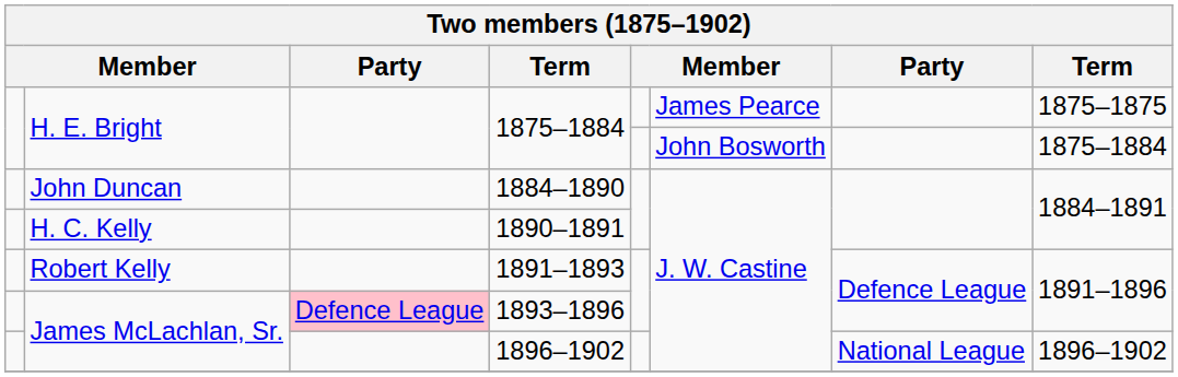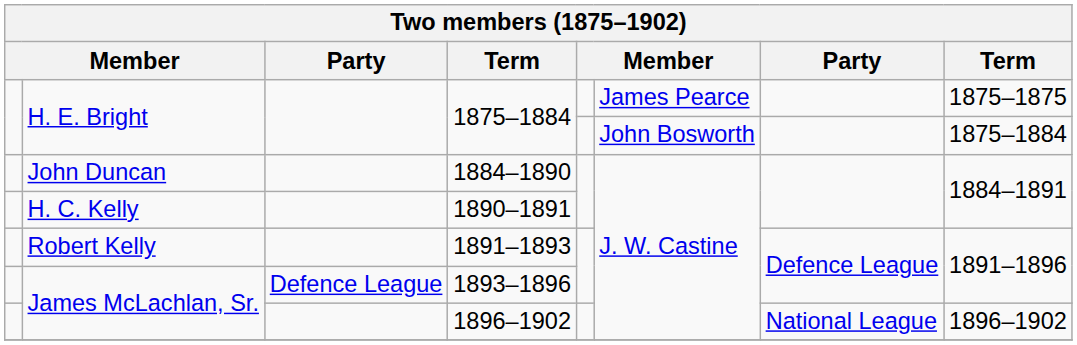1893–1896 | column 3: pink background -> no background
